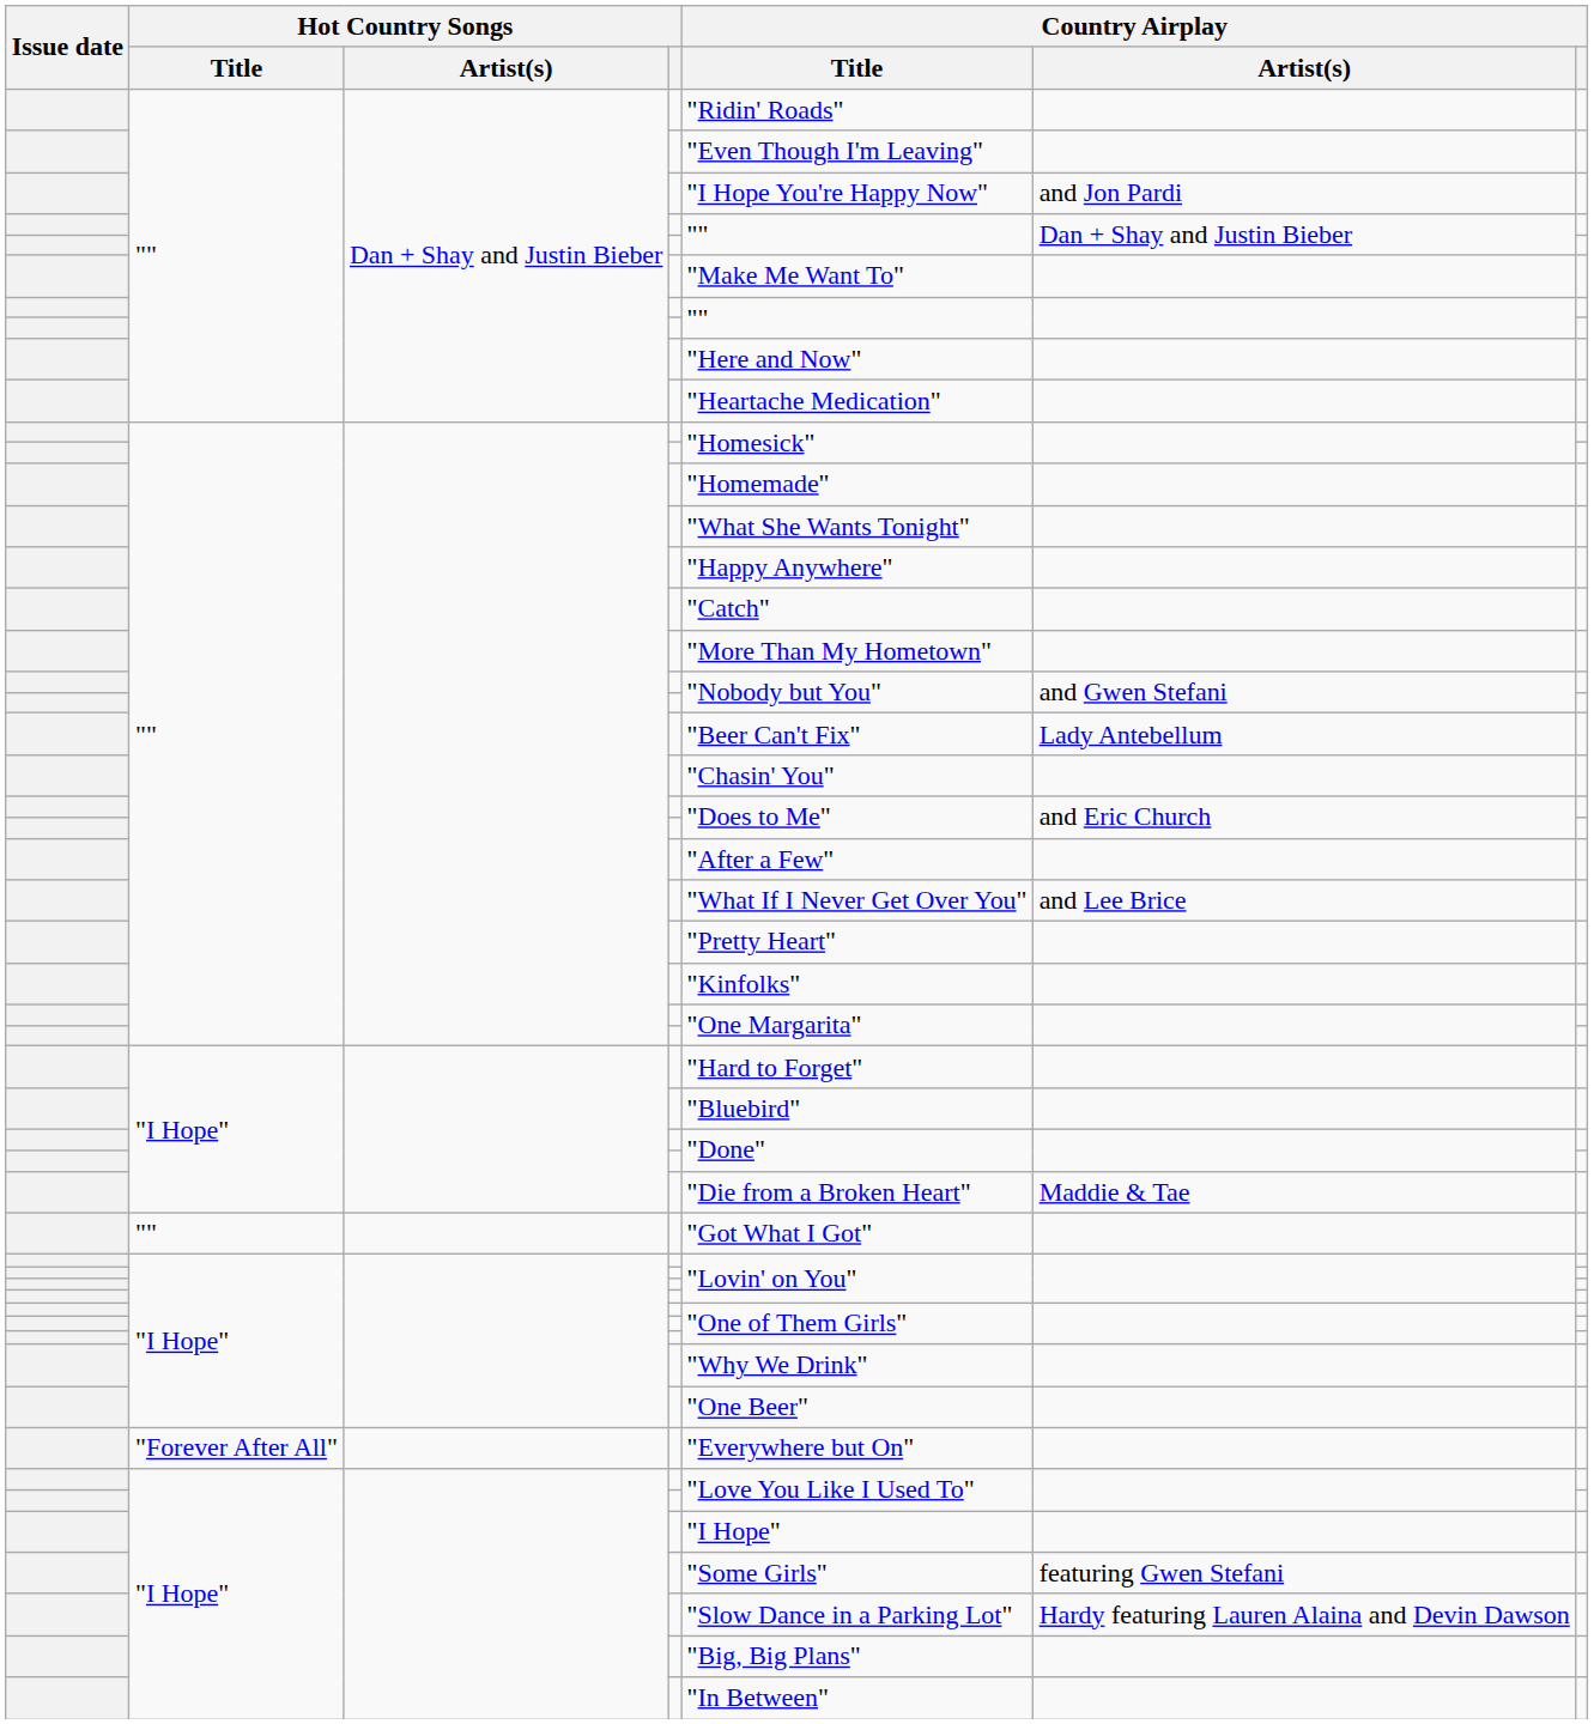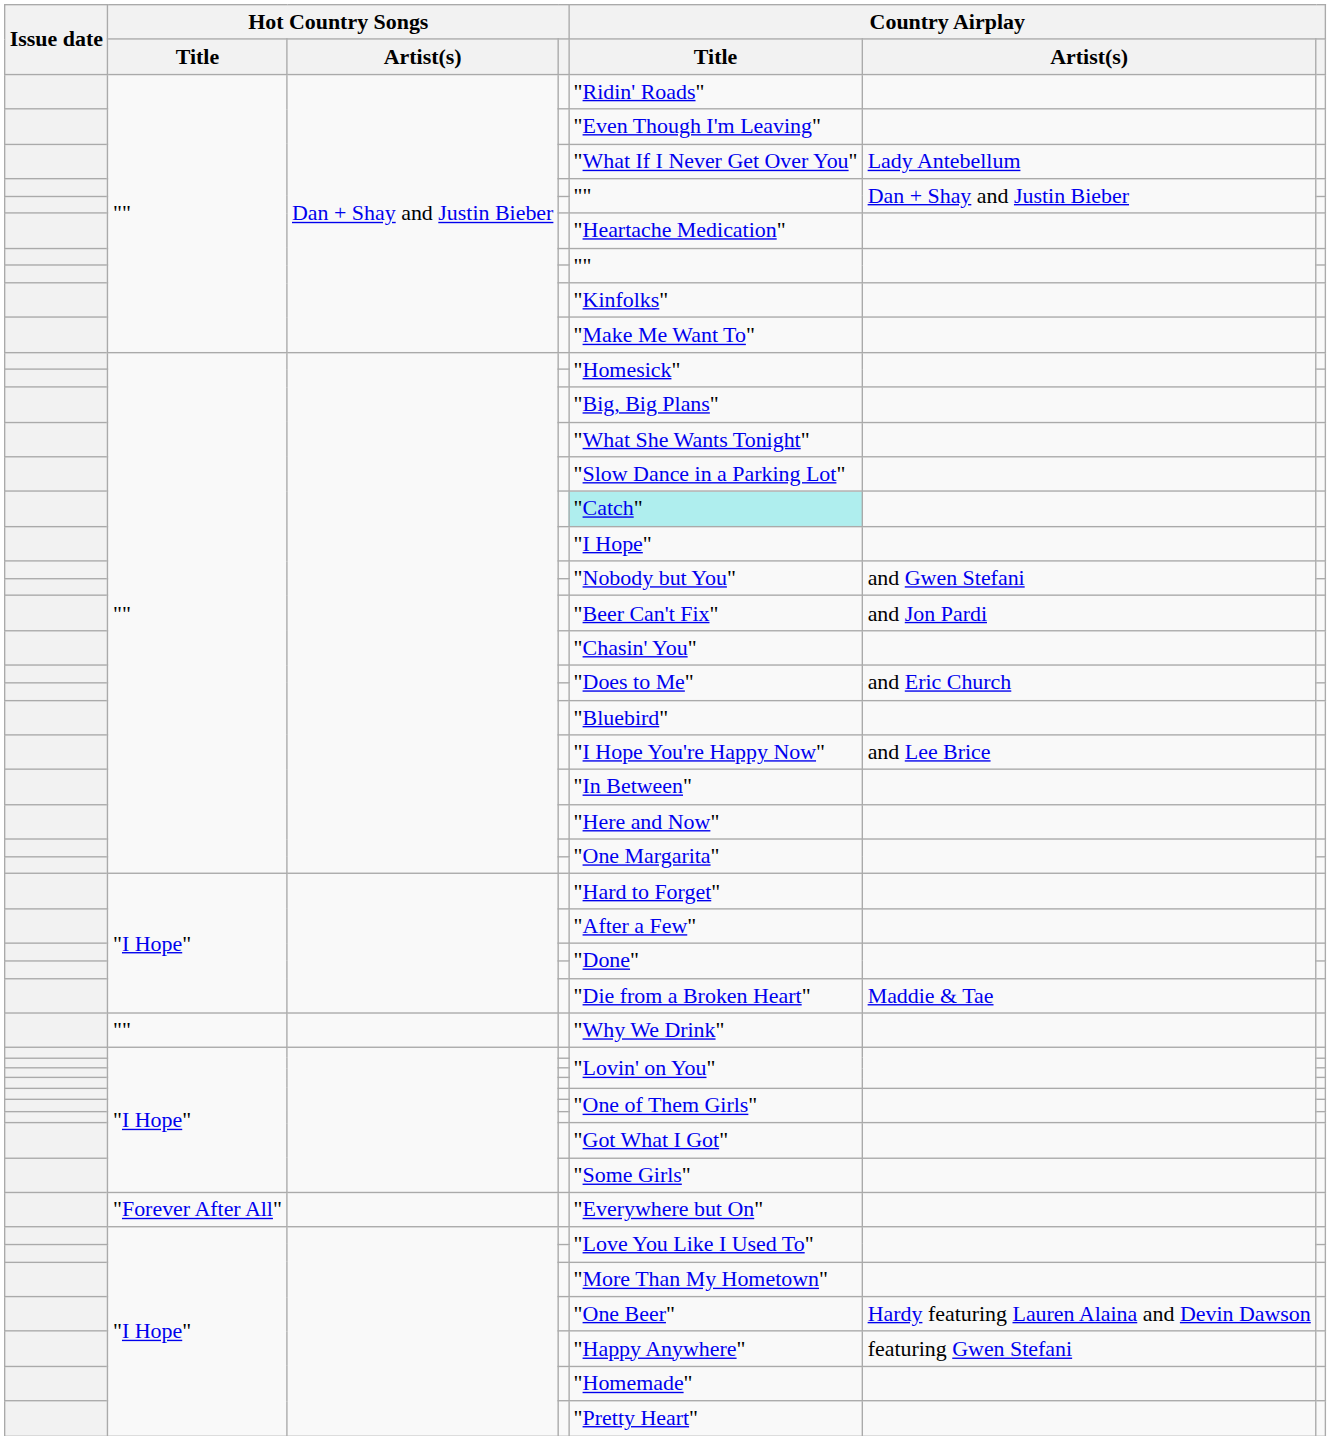row 5 | Country Airplay / Title: "I Hope You're Happy Now" -> "What If I Never Get Over You"
row 5 | Country Airplay / Artist(s): and Jon Pardi -> Lady Antebellum
row 8 | Country Airplay / Title: "Make Me Want To" -> "Heartache Medication"
row 11 | Country Airplay / Title: "Here and Now" -> "Kinfolks"
row 12 | Country Airplay / Title: "Heartache Medication" -> "Make Me Want To"
row 15 | Country Airplay / Title: "Homemade" -> "Big, Big Plans"
row 17 | Country Airplay / Title: "Happy Anywhere" -> "Slow Dance in a Parking Lot"
row 18 | Country Airplay / Title: no background -> paleturquoise background
row 19 | Country Airplay / Title: "More Than My Hometown" -> "I Hope"
row 22 | Country Airplay / Artist(s): Lady Antebellum -> and Jon Pardi
row 26 | Country Airplay / Title: "After a Few" -> "Bluebird"
row 27 | Country Airplay / Title: "What If I Never Get Over You" -> "I Hope You're Happy Now"
row 28 | Country Airplay / Title: "Pretty Heart" -> "In Between"
row 29 | Country Airplay / Title: "Kinfolks" -> "Here and Now"
row 33 | Country Airplay / Title: "Bluebird" -> "After a Few"
row 37 | Country Airplay / Title: "Got What I Got" -> "Why We Drink"
row 45 | Country Airplay / Title: "Why We Drink" -> "Got What I Got"
row 46 | Country Airplay / Title: "One Beer" -> "Some Girls"
row 50 | Country Airplay / Title: "I Hope" -> "More Than My Hometown"
row 51 | Country Airplay / Title: "Some Girls" -> "One Beer"
row 51 | Country Airplay / Artist(s): featuring Gwen Stefani -> Hardy featuring Lauren Alaina and Devin Dawson
row 52 | Country Airplay / Title: "Slow Dance in a Parking Lot" -> "Happy Anywhere"
row 52 | Country Airplay / Artist(s): Hardy featuring Lauren Alaina and Devin Dawson -> featuring Gwen Stefani
row 53 | Country Airplay / Title: "Big, Big Plans" -> "Homemade"
row 54 | Country Airplay / Title: "In Between" -> "Pretty Heart"
